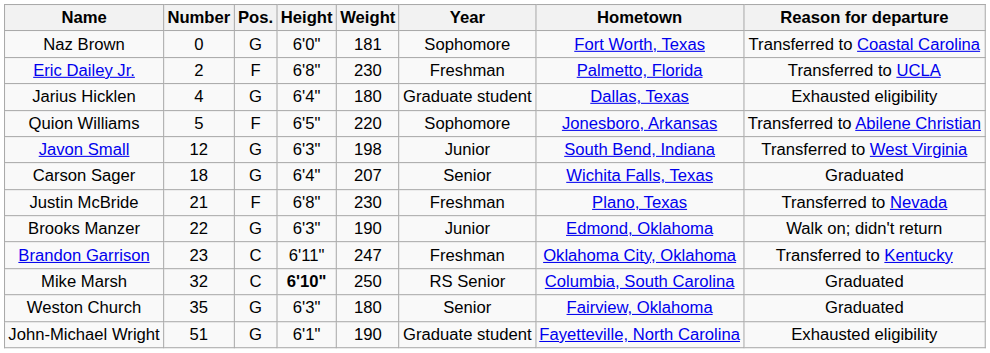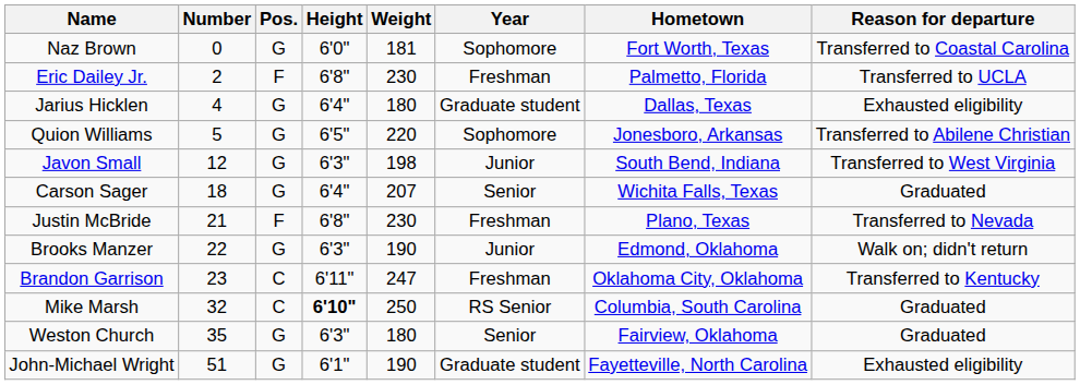Quion Williams | Pos.: F -> G
